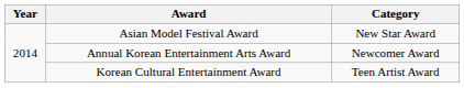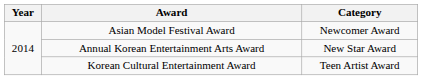Asian Model Festival Award | Category: New Star Award -> Newcomer Award
Annual Korean Entertainment Arts Award | Category: Newcomer Award -> New Star Award
